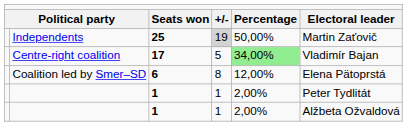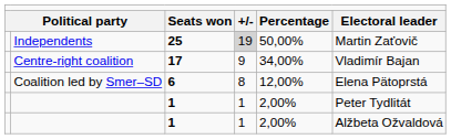Centre-right coalition | column 4: 5 -> 9
Centre-right coalition | column 5: lightgreen background -> no background
